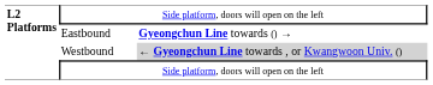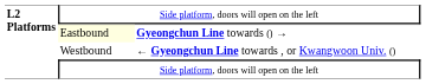Eastbound | column 2: no background -> lightyellow background
Westbound | column 3: lightgrey background -> no background
